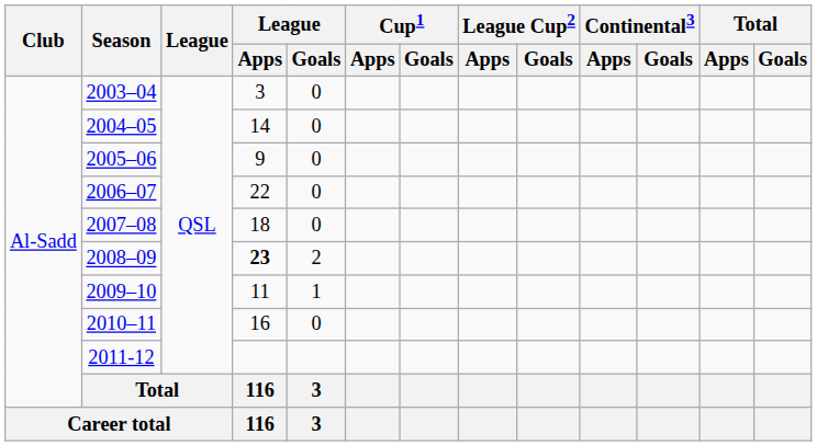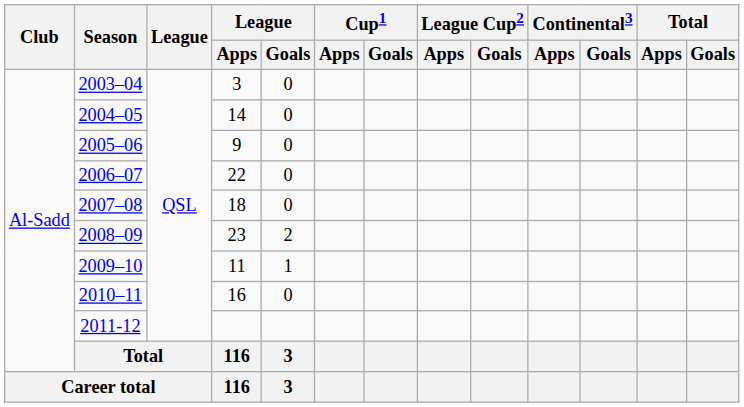2008–09 | League / Apps: bold -> normal
